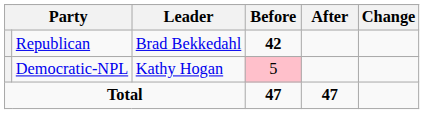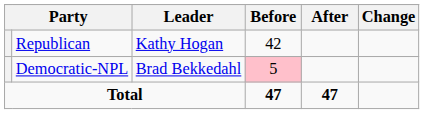Republican | Leader: Brad Bekkedahl -> Kathy Hogan
Republican | Before: bold -> normal
Democratic-NPL | Leader: Kathy Hogan -> Brad Bekkedahl
